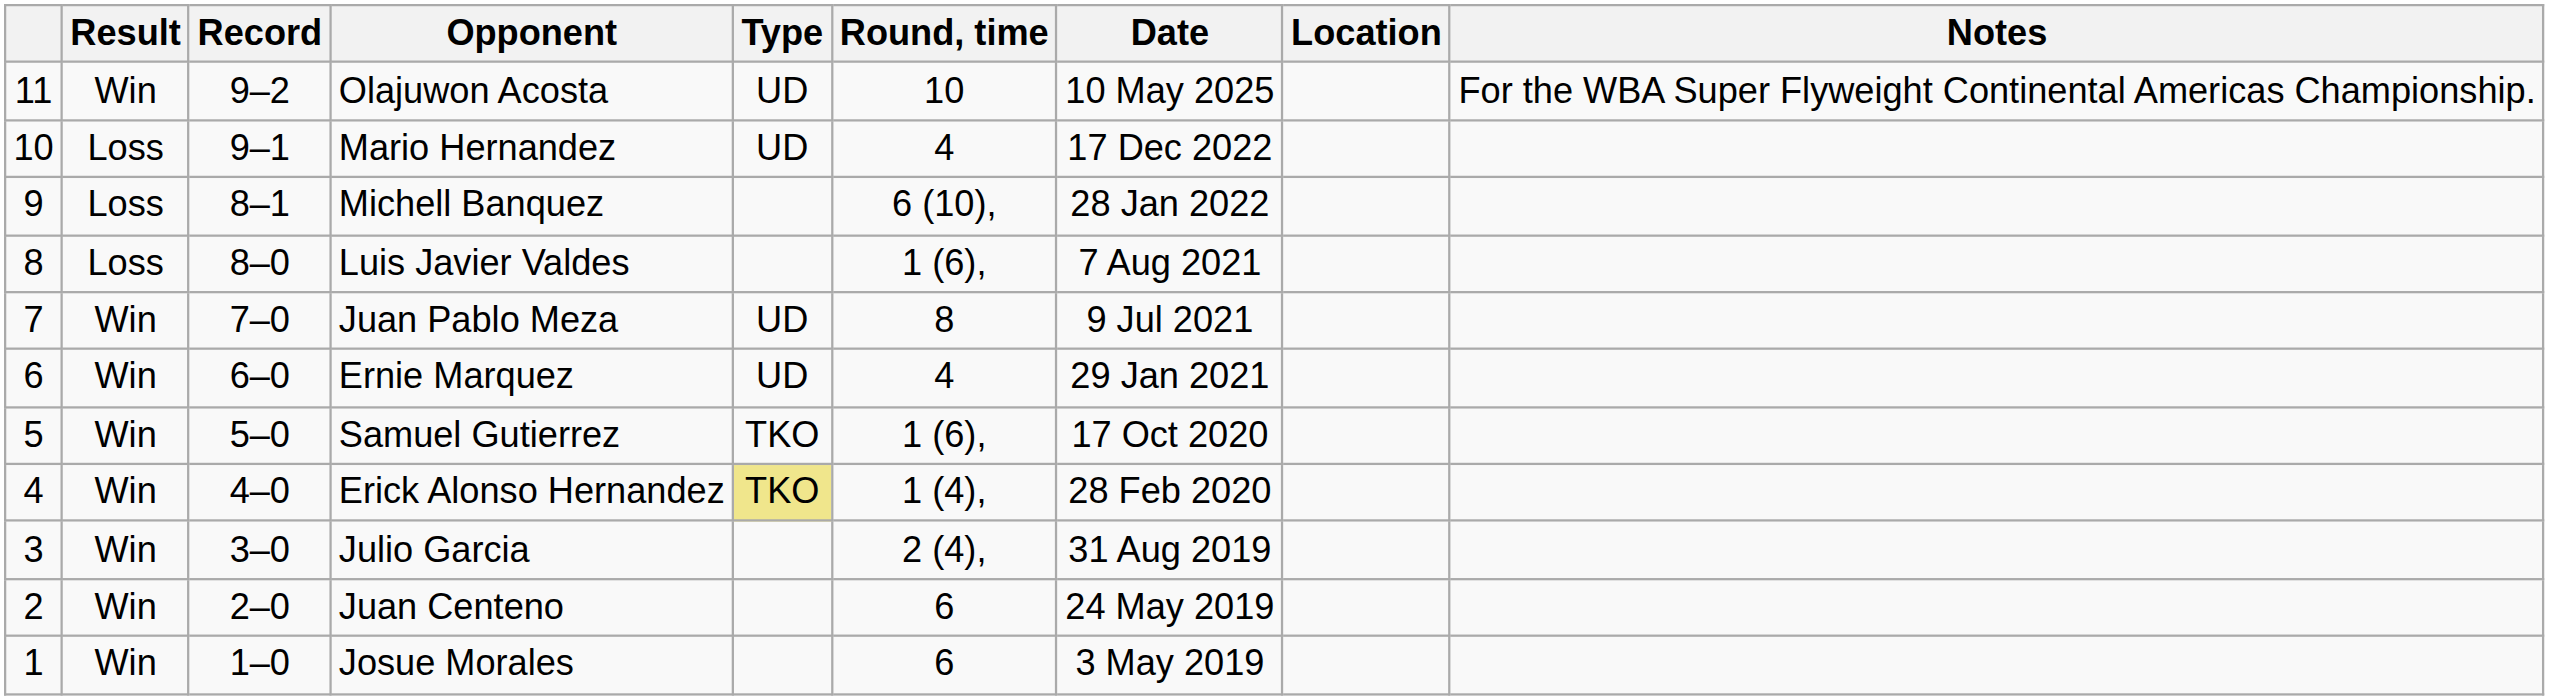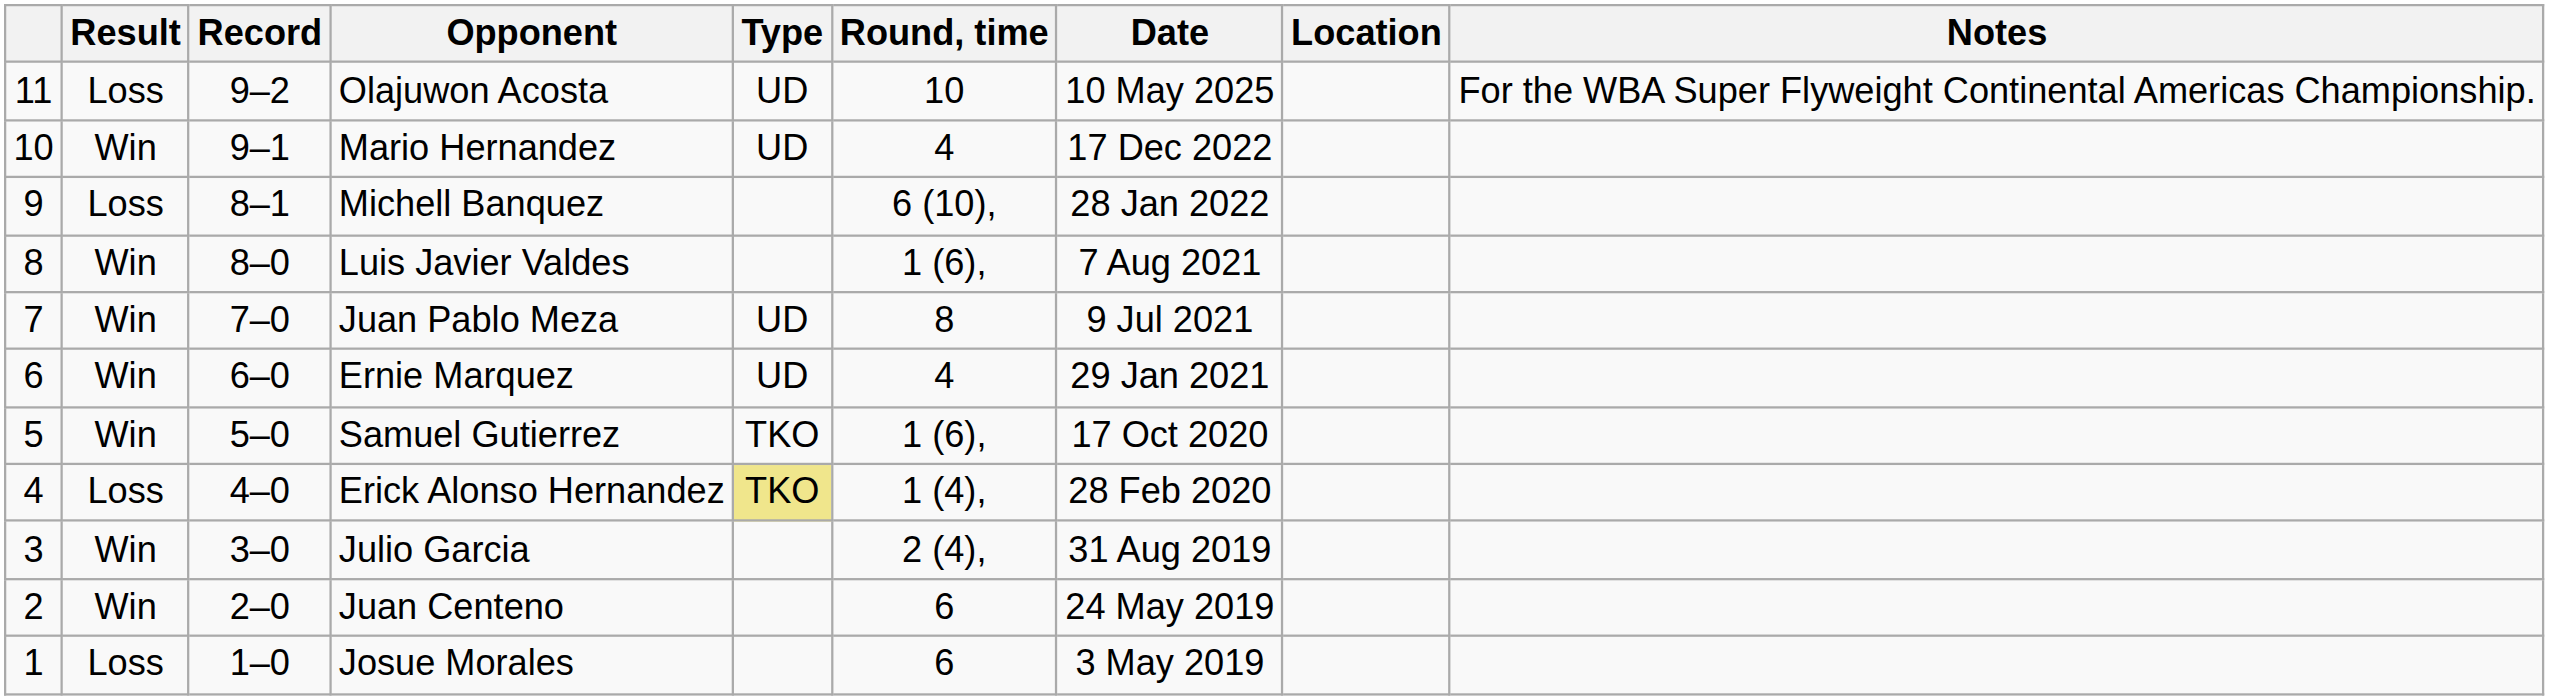Olajuwon Acosta | Result: Win -> Loss
Mario Hernandez | Result: Loss -> Win
Luis Javier Valdes | Result: Loss -> Win
Erick Alonso Hernandez | Result: Win -> Loss
Josue Morales | Result: Win -> Loss
